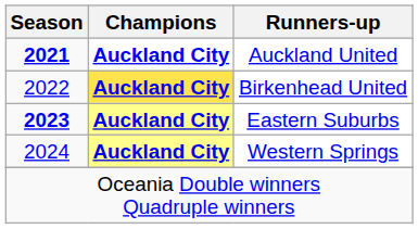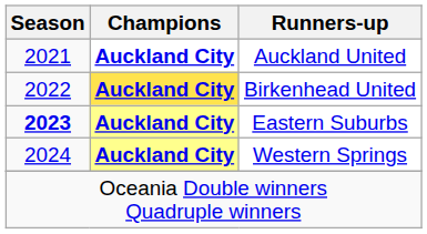Auckland United | Season: bold -> normal
